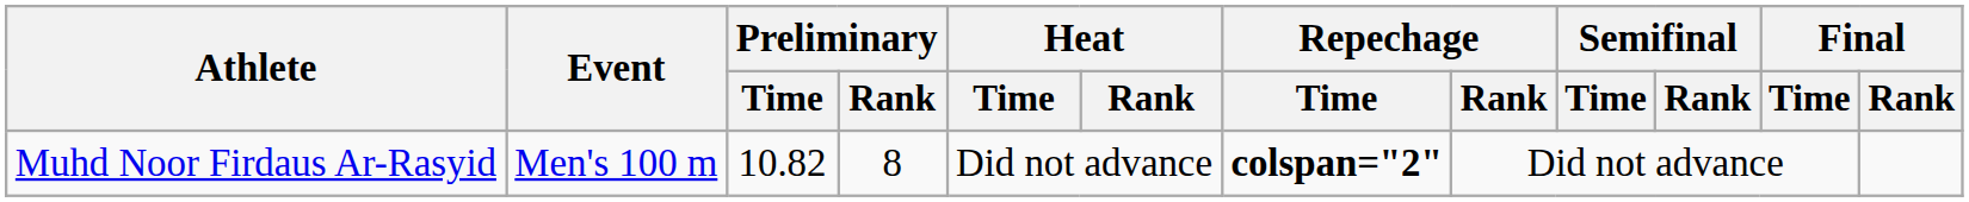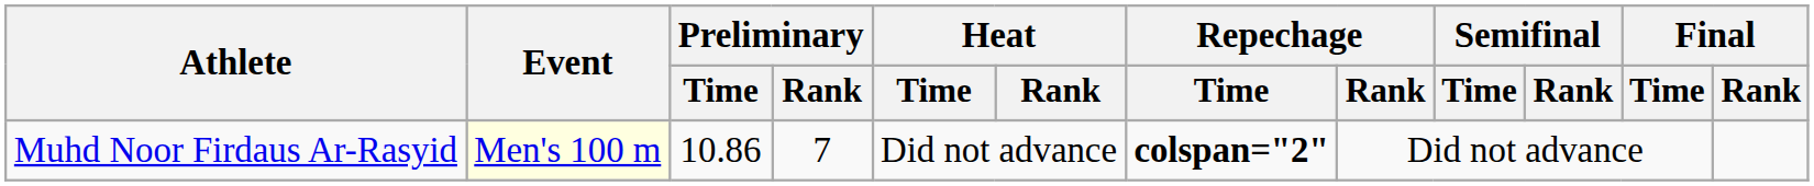Muhd Noor Firdaus Ar-Rasyid | Event: no background -> lightyellow background
Muhd Noor Firdaus Ar-Rasyid | Preliminary / Time: 10.82 -> 10.86
Muhd Noor Firdaus Ar-Rasyid | Preliminary / Rank: 8 -> 7
